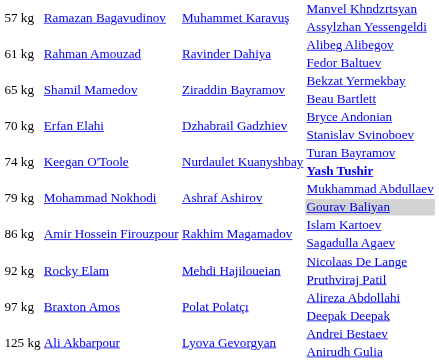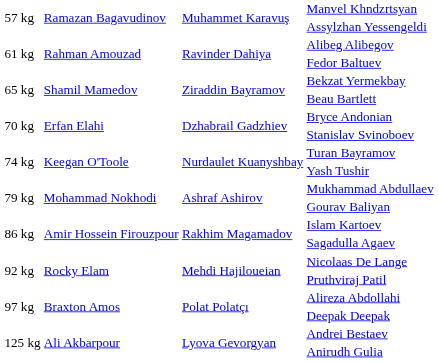Yash Tushir | column 4: bold -> normal
Gourav Baliyan | column 4: lightgrey background -> no background
